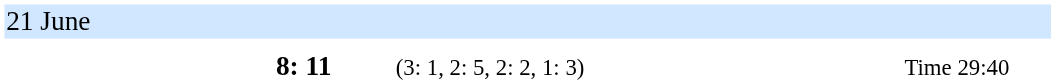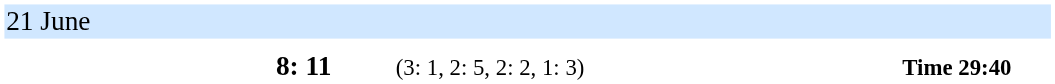row 2 | column 3: normal -> bold
